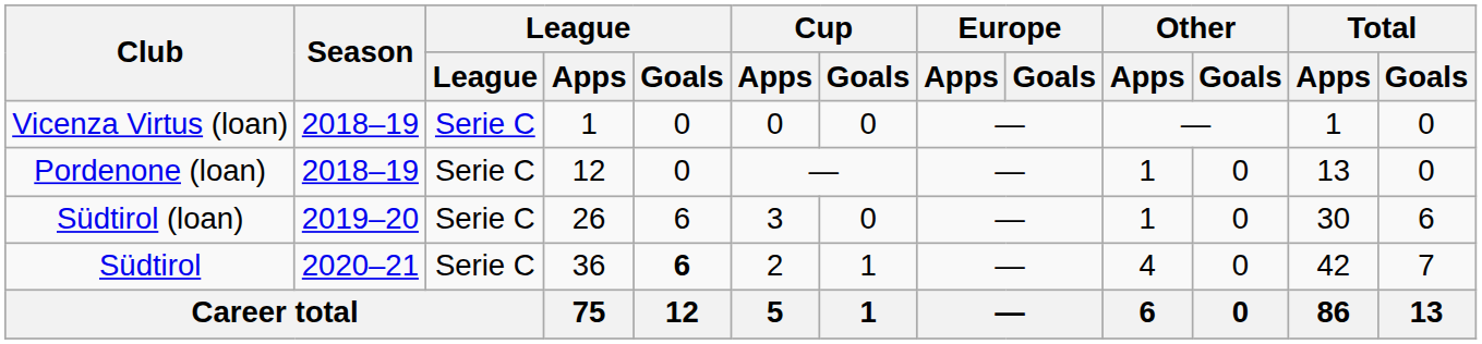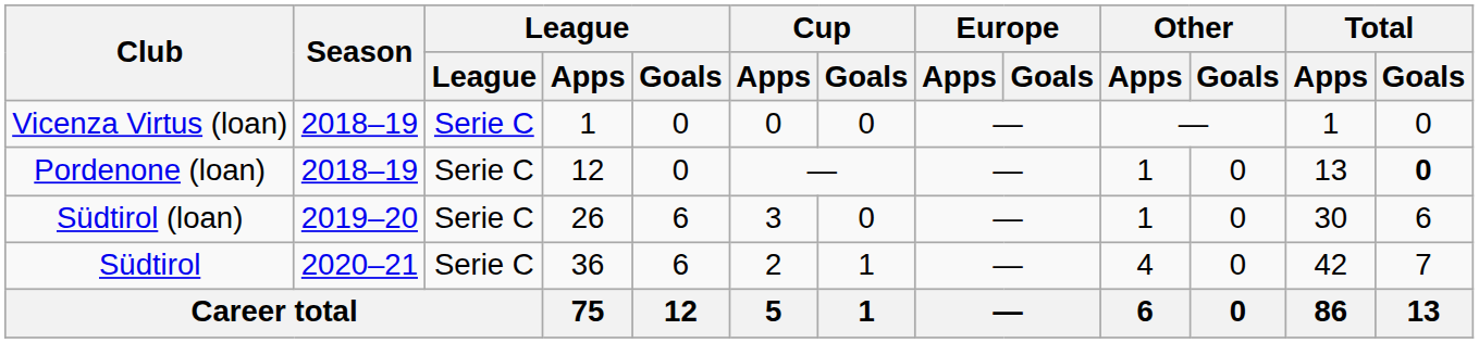Pordenone (loan) | Total / Goals: normal -> bold
Südtirol | League / Goals: bold -> normal
